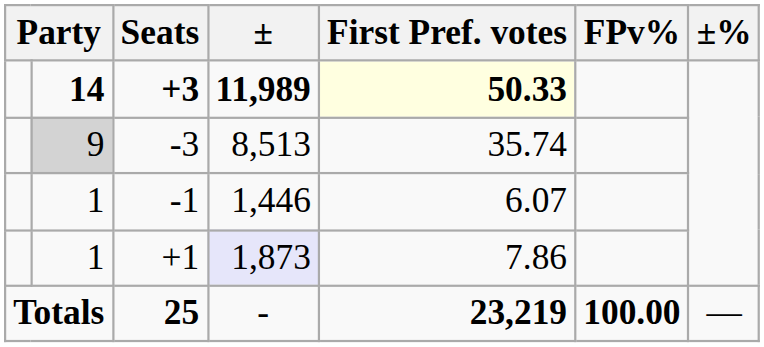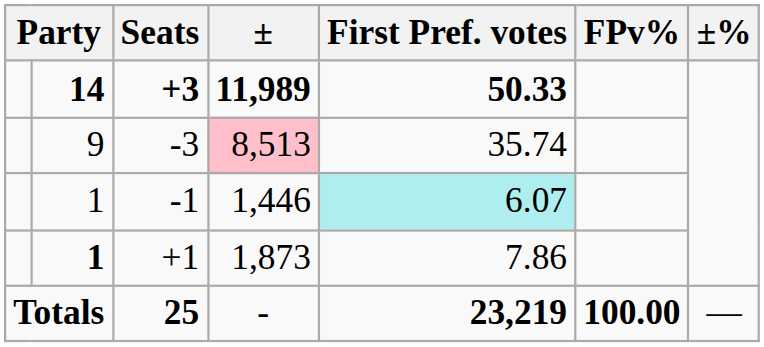+3 | First Pref. votes: lightyellow background -> no background
-3 | column 2: lightgrey background -> no background
-3 | ±: no background -> pink background
-1 | First Pref. votes: no background -> paleturquoise background
+1 | column 2: normal -> bold
+1 | ±: lavender background -> no background
